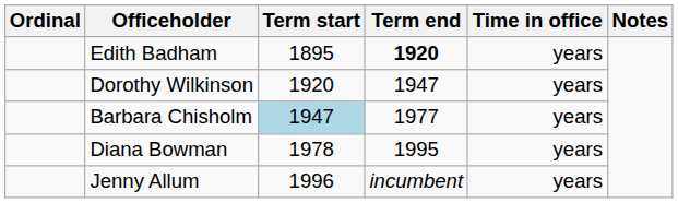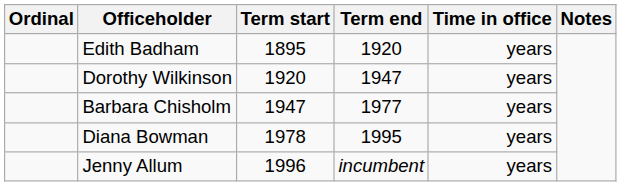Edith Badham | Term end: bold -> normal
Barbara Chisholm | Term start: lightblue background -> no background
